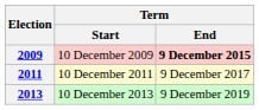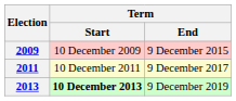2009 | Term / End: bold -> normal
2013 | Term / Start: normal -> bold
